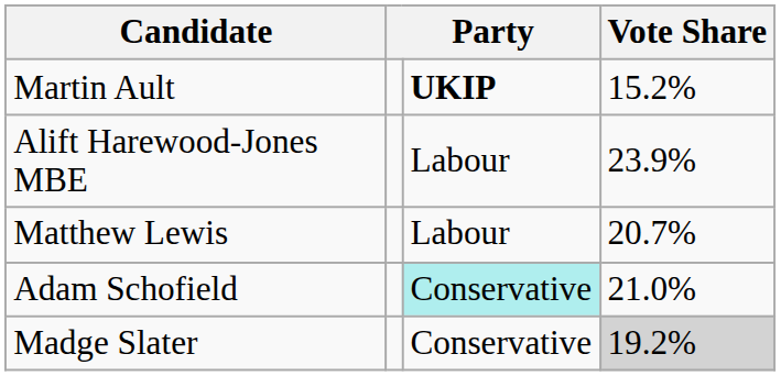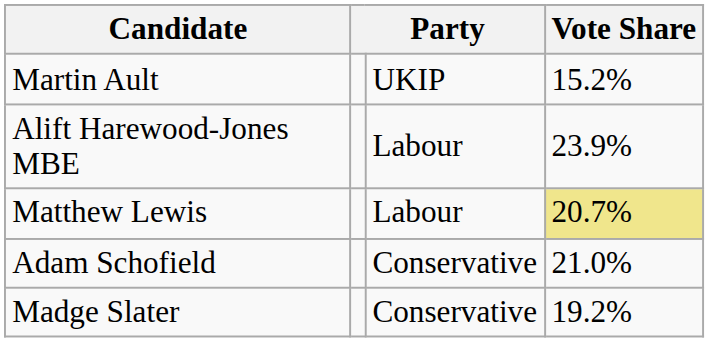Martin Ault | column 3: bold -> normal
Matthew Lewis | Vote Share: no background -> khaki background
Adam Schofield | column 3: paleturquoise background -> no background
Madge Slater | Vote Share: lightgrey background -> no background
